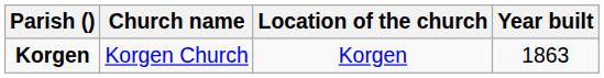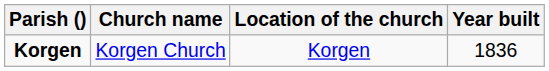row 2 | Year built: 1863 -> 1836
